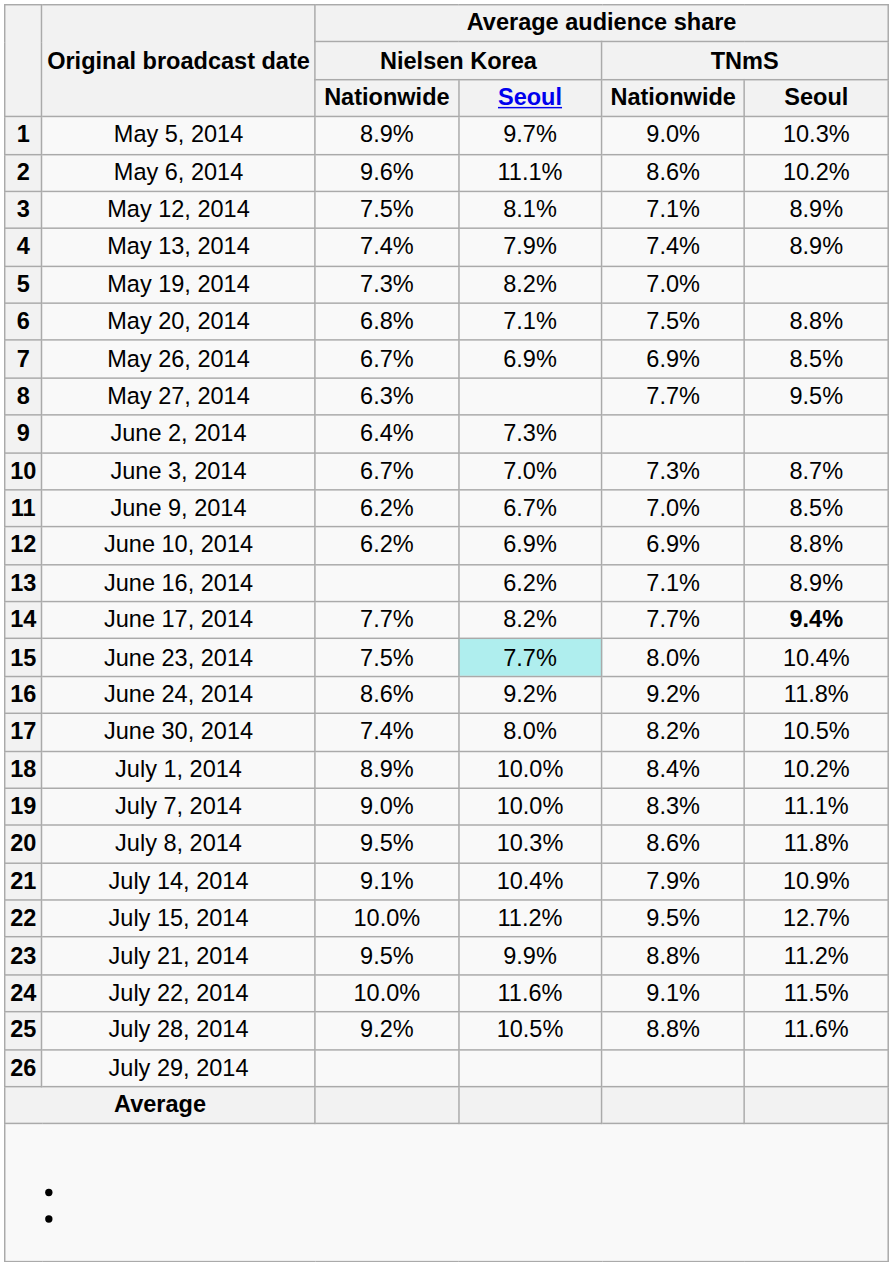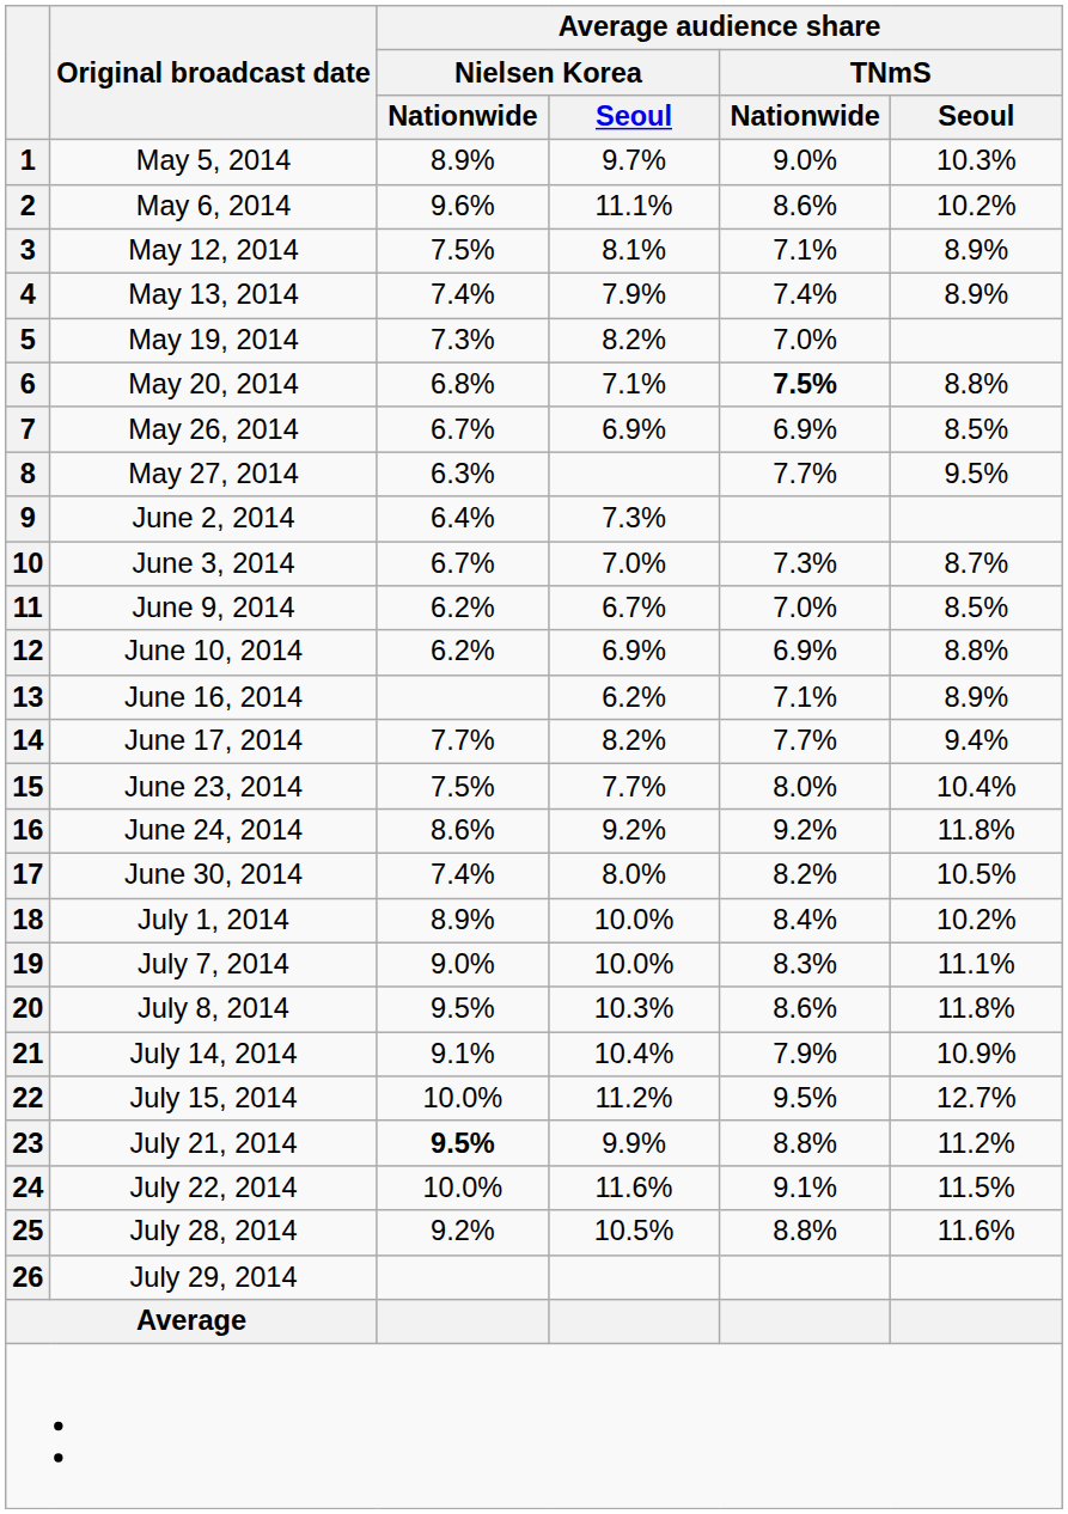6 | Average audience share / TNmS / Nationwide: normal -> bold
14 | Average audience share / TNmS / Seoul: bold -> normal
15 | Average audience share / Nielsen Korea / Seoul: paleturquoise background -> no background
23 | Average audience share / Nielsen Korea / Nationwide: normal -> bold
